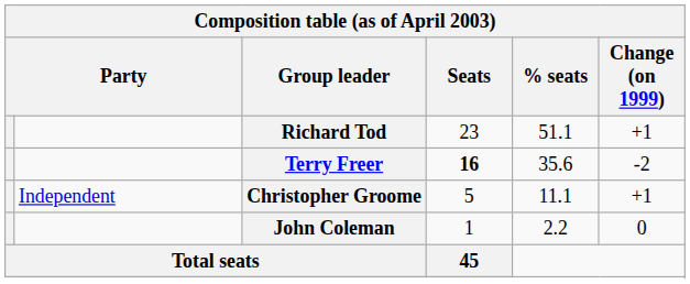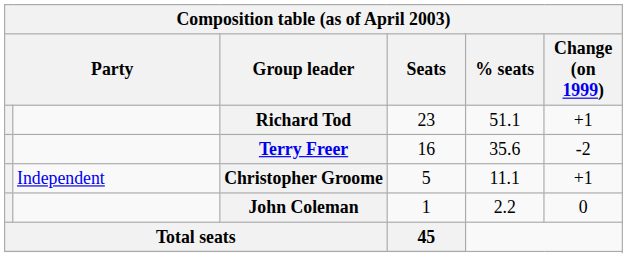Terry Freer | Seats: bold -> normal
